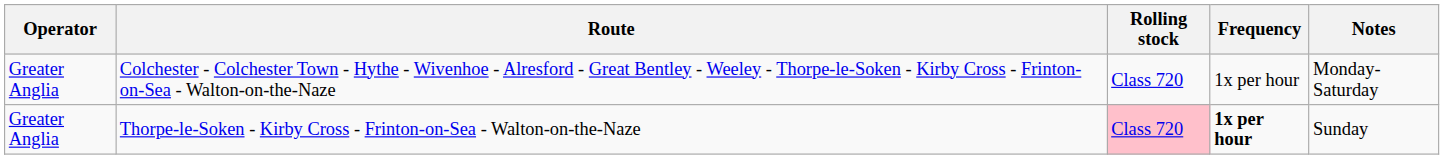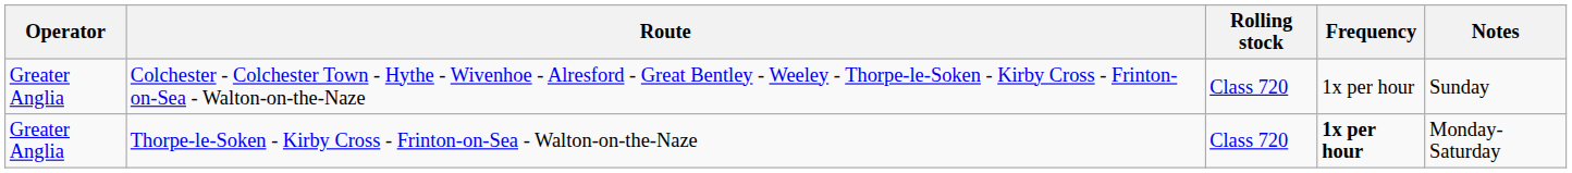row 2 | Notes: Monday-Saturday -> Sunday
row 3 | Rolling stock: pink background -> no background
row 3 | Notes: Sunday -> Monday-Saturday
